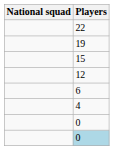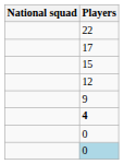row 3 | Players: 19 -> 17
row 6 | Players: 6 -> 9
row 7 | Players: normal -> bold
